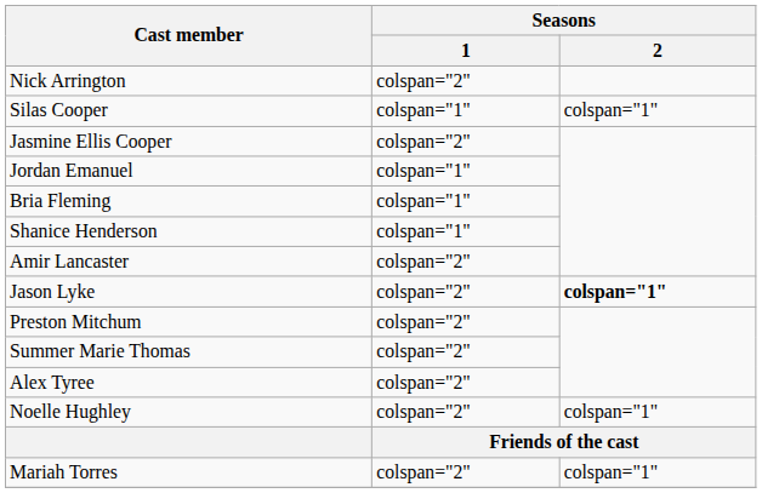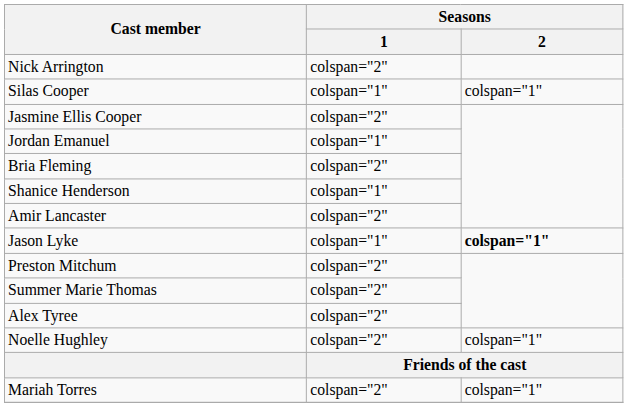Bria Fleming | Seasons / 1: colspan="1" -> colspan="2"
Jason Lyke | Seasons / 1: colspan="2" -> colspan="1"
